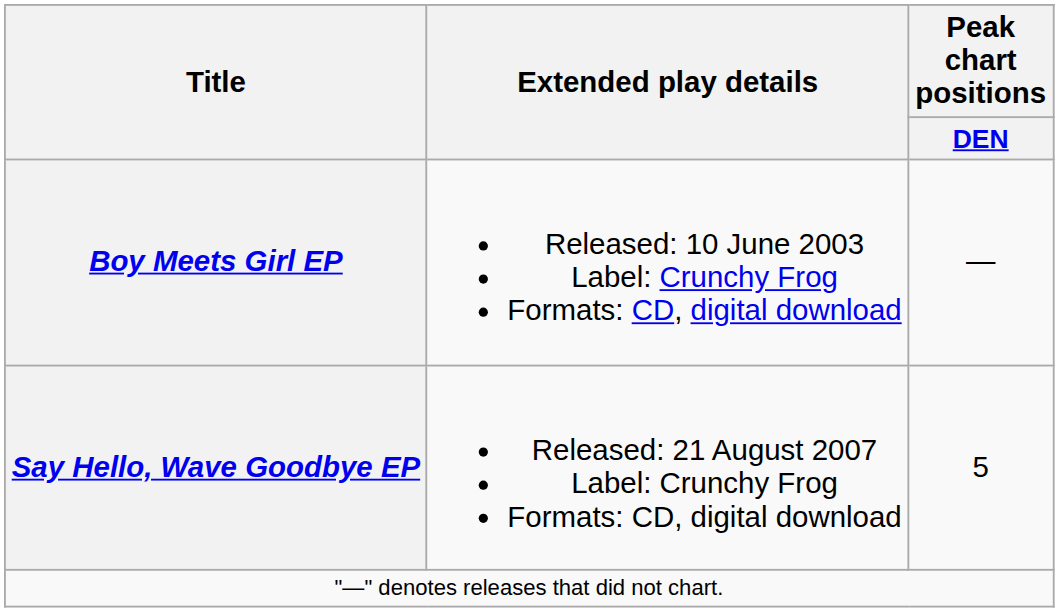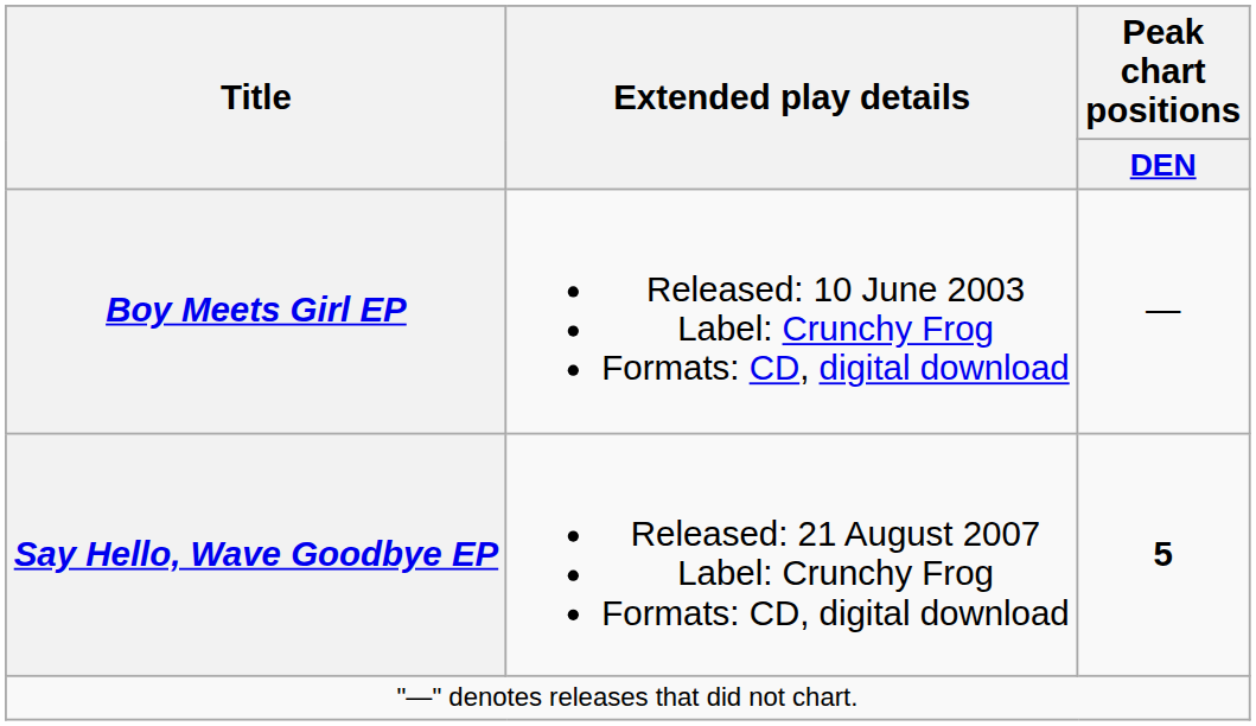Say Hello, Wave Goodbye EP | Peak chart positions / DEN: normal -> bold
